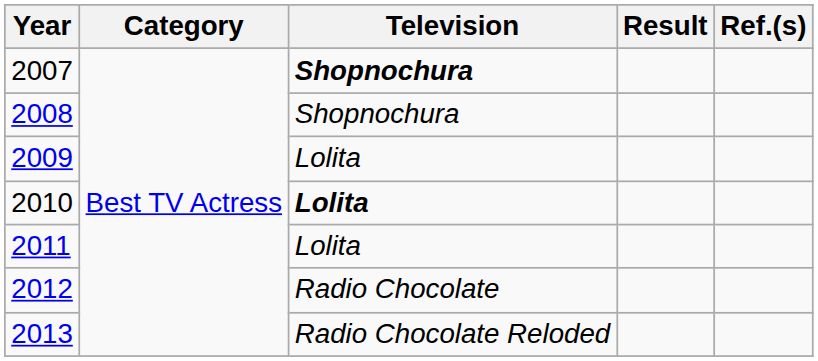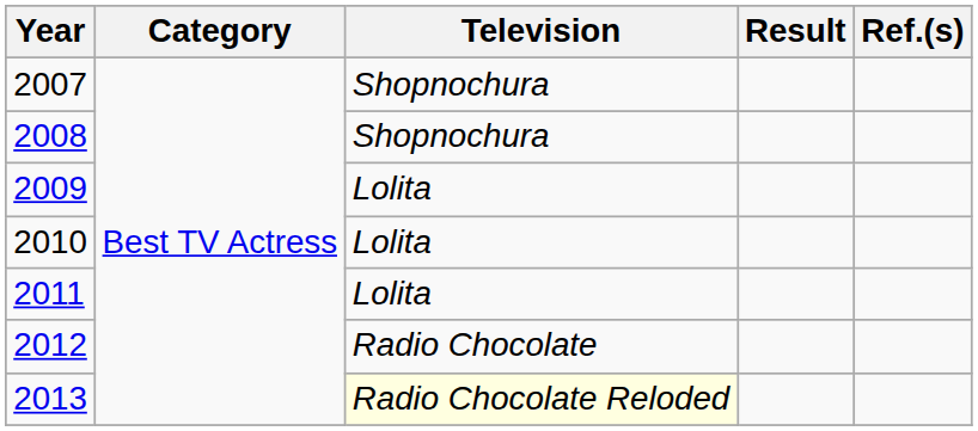2007 | Television: bold -> normal
2010 | Television: bold -> normal
2013 | Television: no background -> lightyellow background
